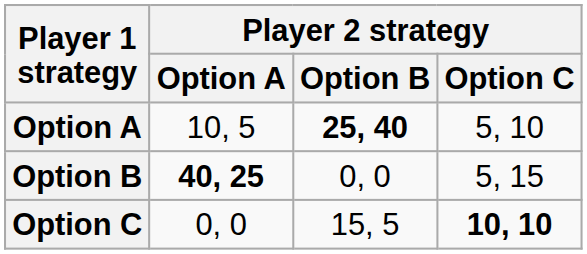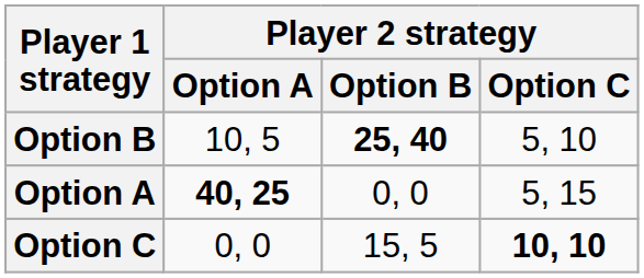row 3 | Player 1 strategy: Option A -> Option B
row 4 | Player 1 strategy: Option B -> Option A
